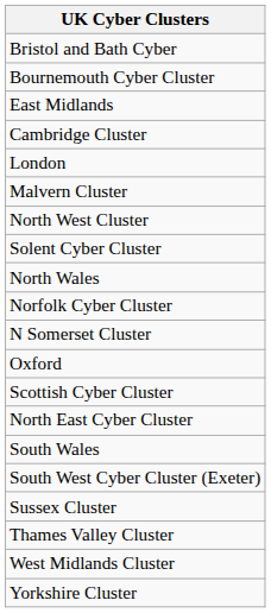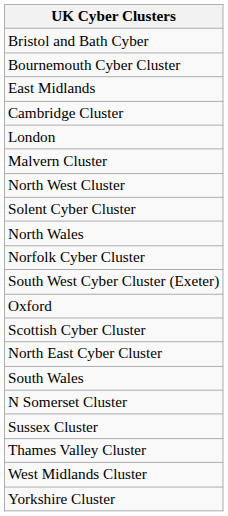row 12 | column 1: N Somerset Cluster -> South West Cyber Cluster (Exeter)
row 17 | column 1: South West Cyber Cluster (Exeter) -> N Somerset Cluster
